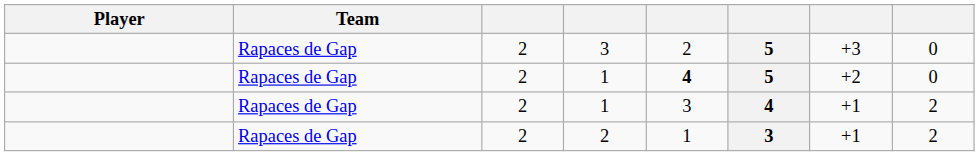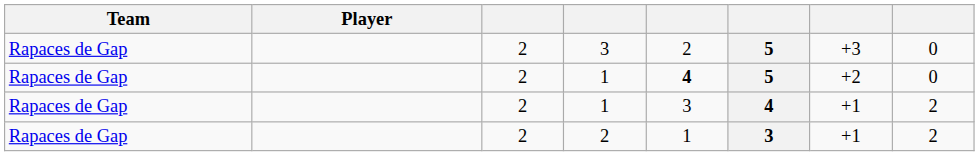columns swapped: Player <-> Team
